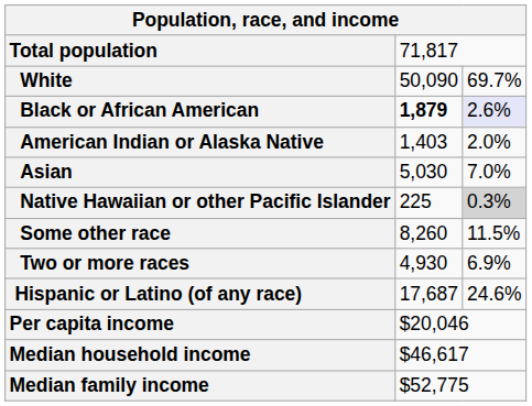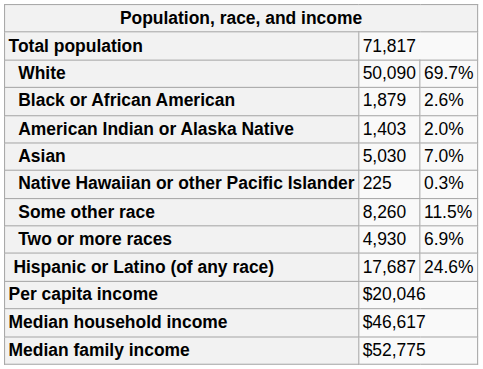Black or African American | column 2: bold -> normal
Black or African American | column 3: lavender background -> no background
Native Hawaiian or other Pacific Islander | column 3: lightgrey background -> no background
